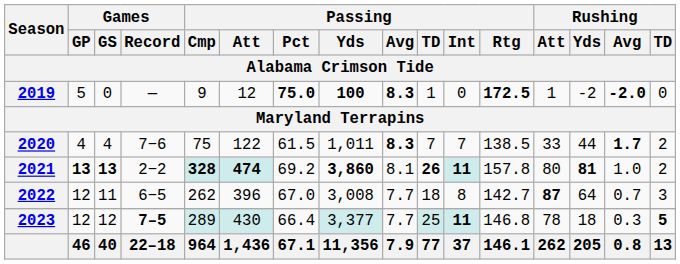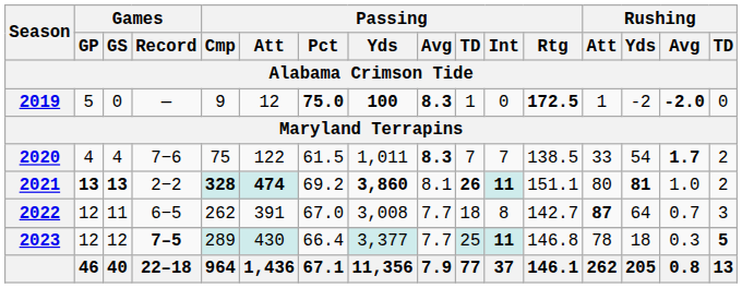2020 | Rushing / Yds / Alabama Crimson Tide: 44 -> 54
2021 | Passing / Rtg / Alabama Crimson Tide: 157.8 -> 151.1
2022 | Passing / Att / Alabama Crimson Tide: 396 -> 391
